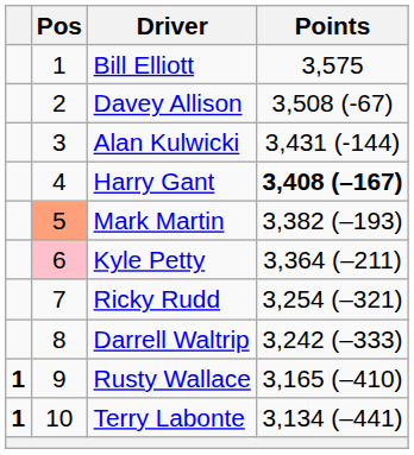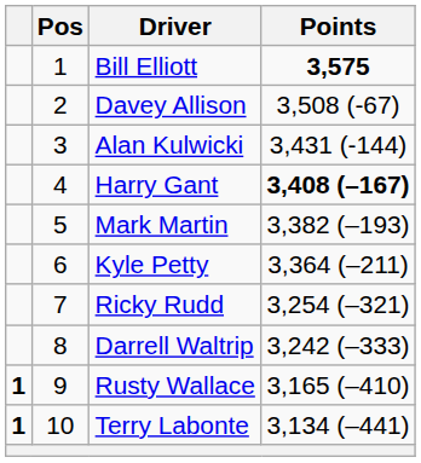Bill Elliott | Points: normal -> bold
Mark Martin | Pos: lightsalmon background -> no background
Kyle Petty | Pos: pink background -> no background
